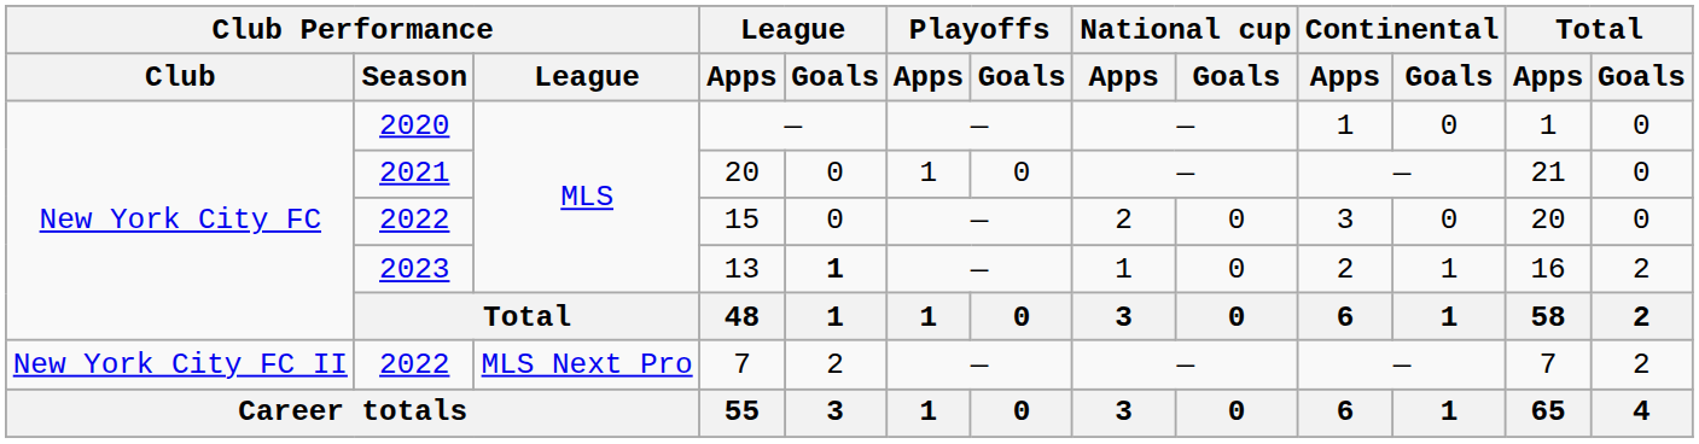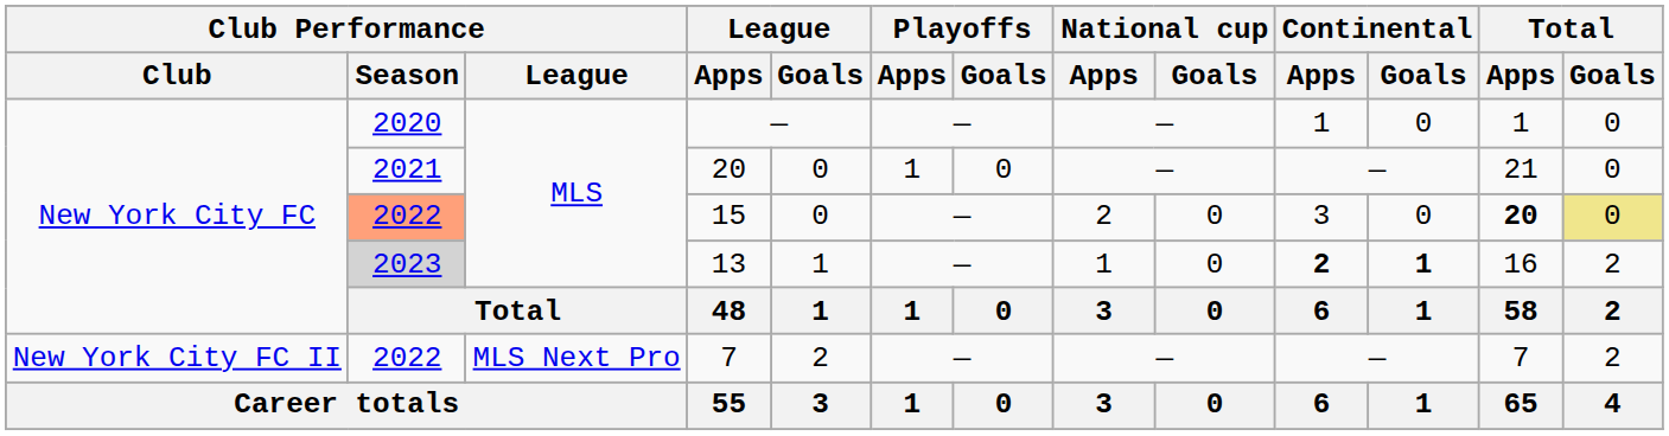15 | Club Performance / Season: no background -> lightsalmon background
15 | Total / Apps: normal -> bold
15 | Total / Goals: no background -> khaki background
13 | Club Performance / Season: no background -> lightgrey background
13 | League / Goals: bold -> normal
13 | Continental / Apps: normal -> bold
13 | Continental / Goals: normal -> bold
